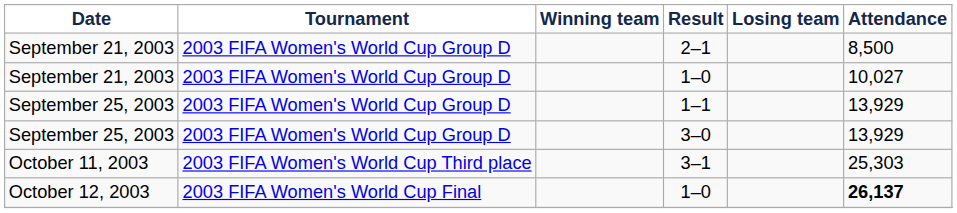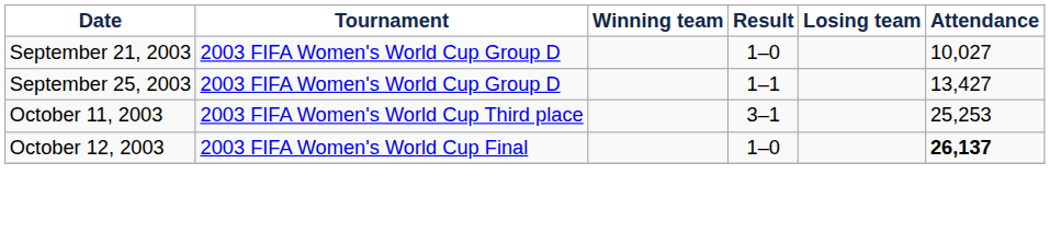- row: September 21, 2003 | 2003 FIFA Women's World Cup Group D | 2–1 | 8,500
1–1 | Attendance: 13,929 -> 13,427
- row: September 25, 2003 | 2003 FIFA Women's World Cup Group D | 3–0 | 13,929
3–1 | Attendance: 25,303 -> 25,253
